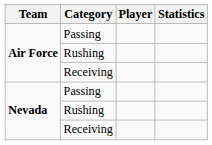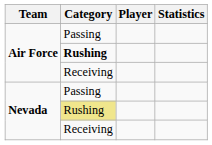Air Force / Rushing | Category: normal -> bold
Nevada / Rushing | Category: no background -> khaki background
